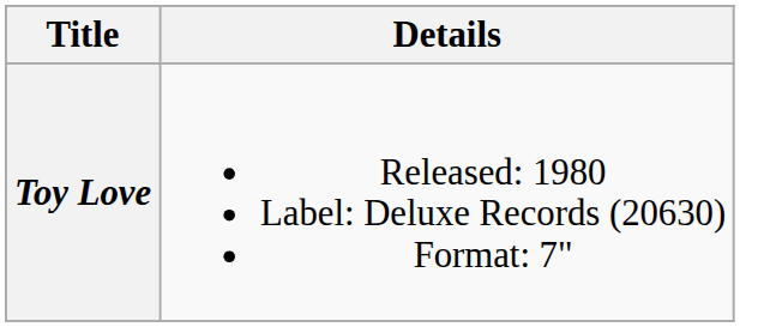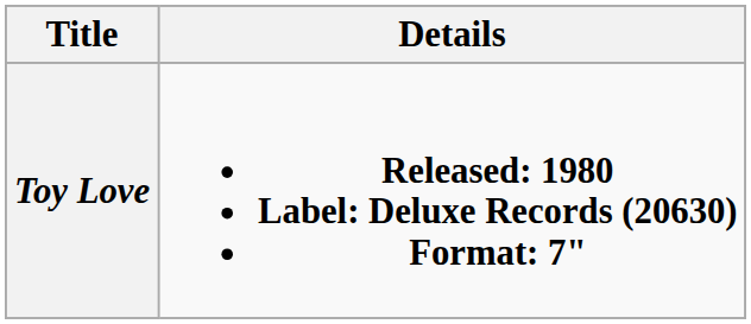Toy Love | Details: normal -> bold
